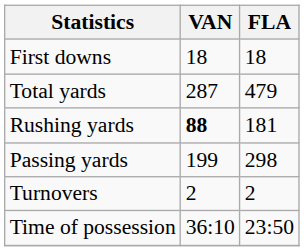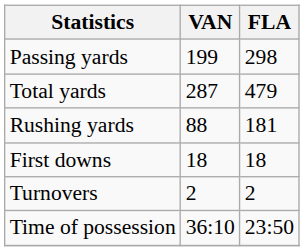rows swapped: First downs <-> Passing yards
Rushing yards | VAN: bold -> normal
